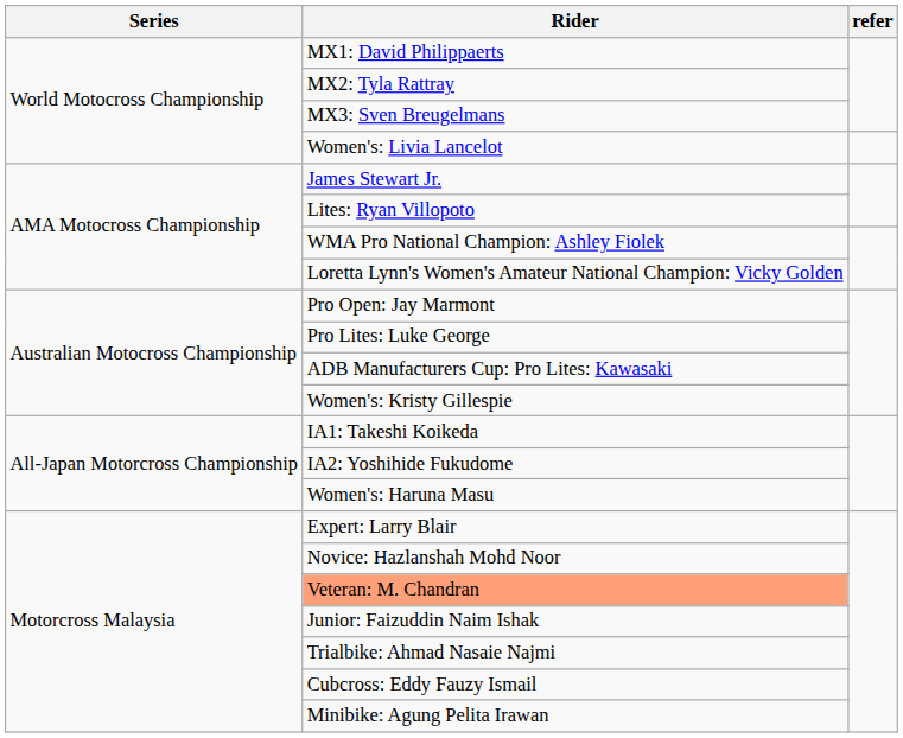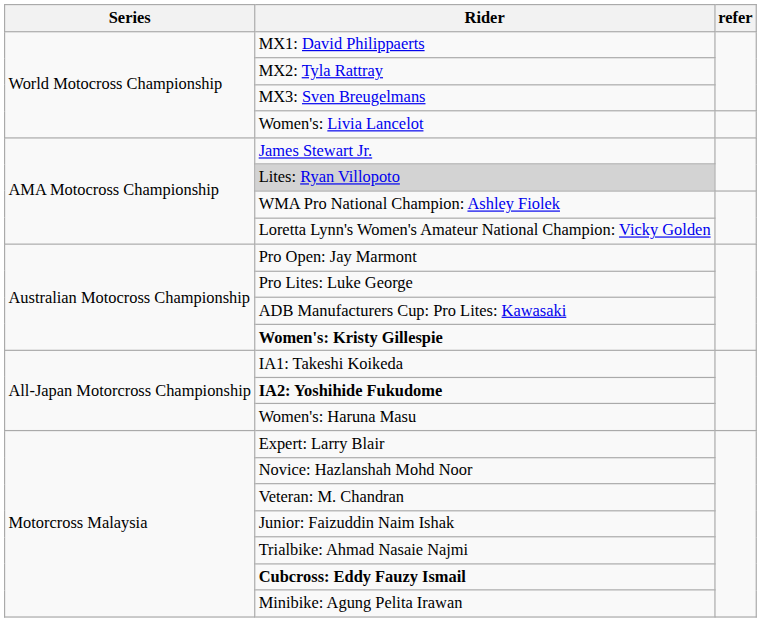Lites: Ryan Villopoto | Rider: no background -> lightgrey background
Women's: Kristy Gillespie | Rider: normal -> bold
IA2: Yoshihide Fukudome | Rider: normal -> bold
Veteran: M. Chandran | Rider: lightsalmon background -> no background
Cubcross: Eddy Fauzy Ismail | Rider: normal -> bold
